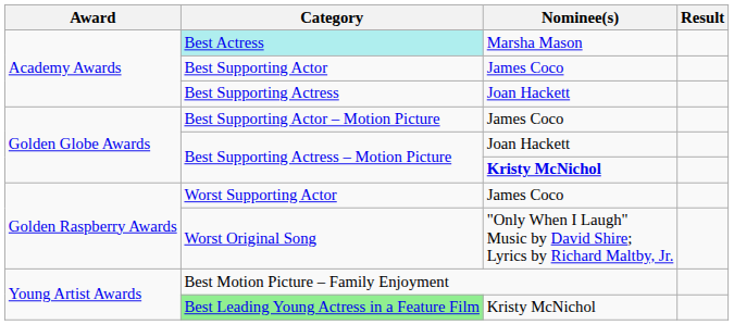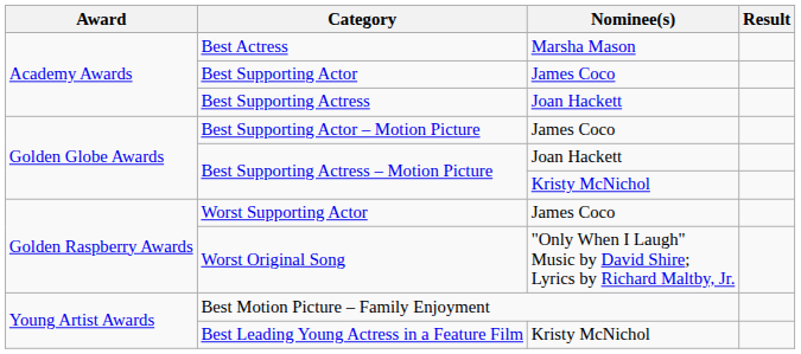Best Actress | Category: paleturquoise background -> no background
Best Supporting Actress – Motion Picture / Kristy McNichol | Nominee(s): bold -> normal
Best Leading Young Actress in a Feature Film | Category: lightgreen background -> no background
